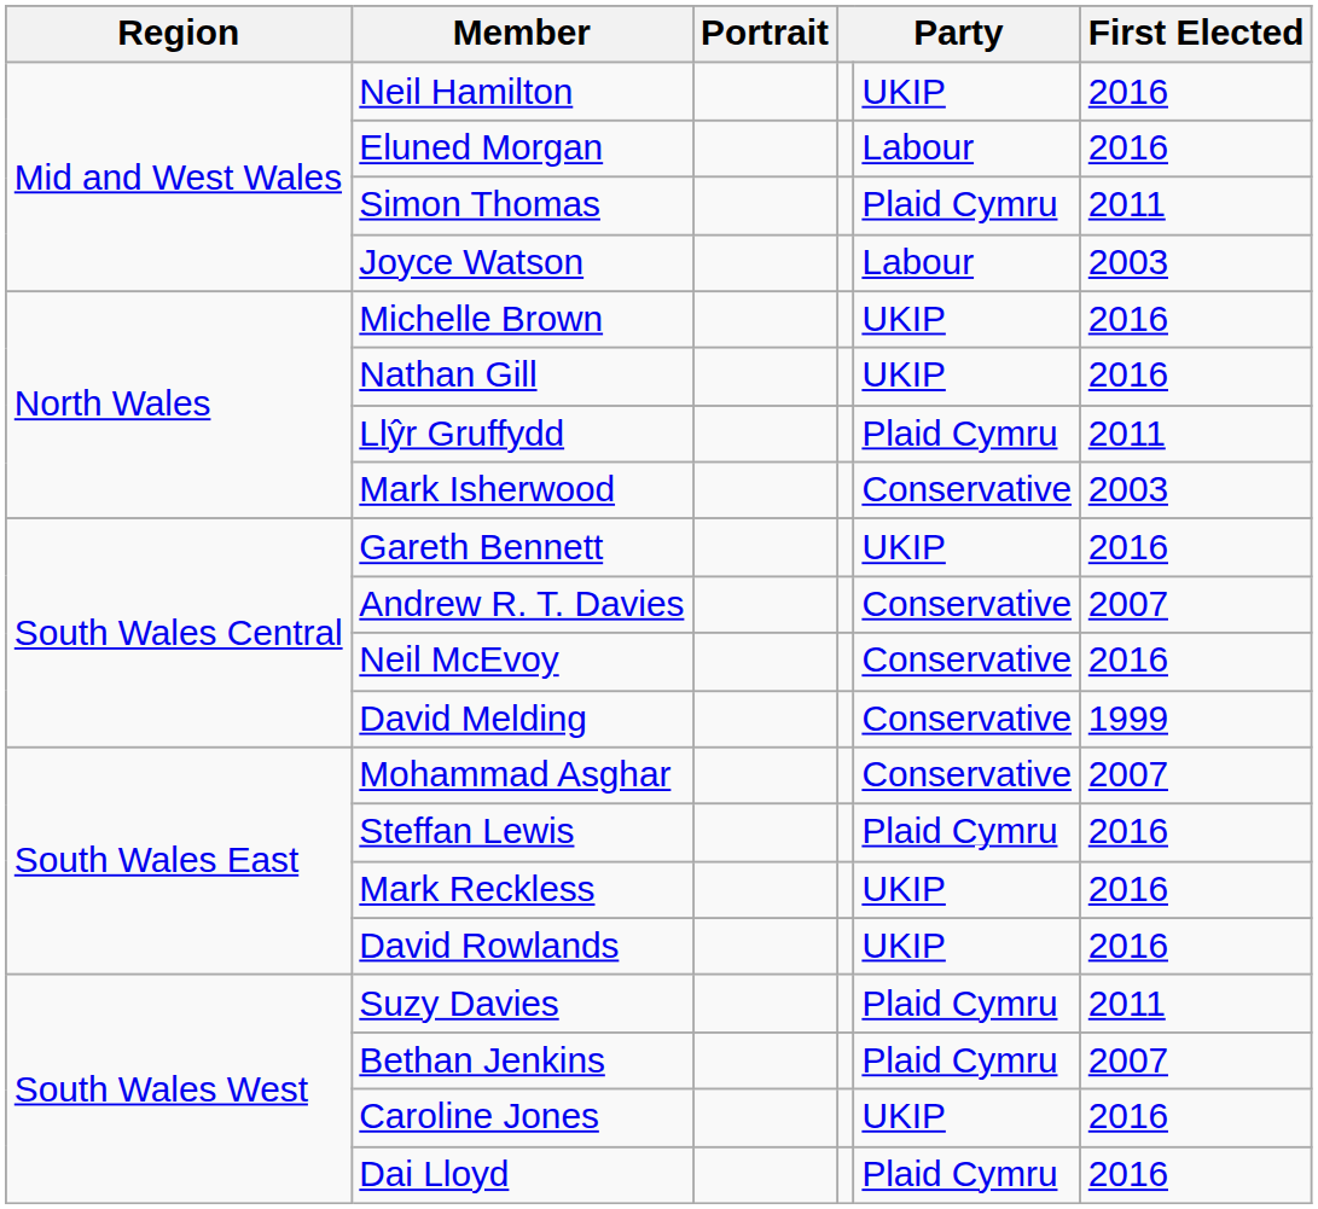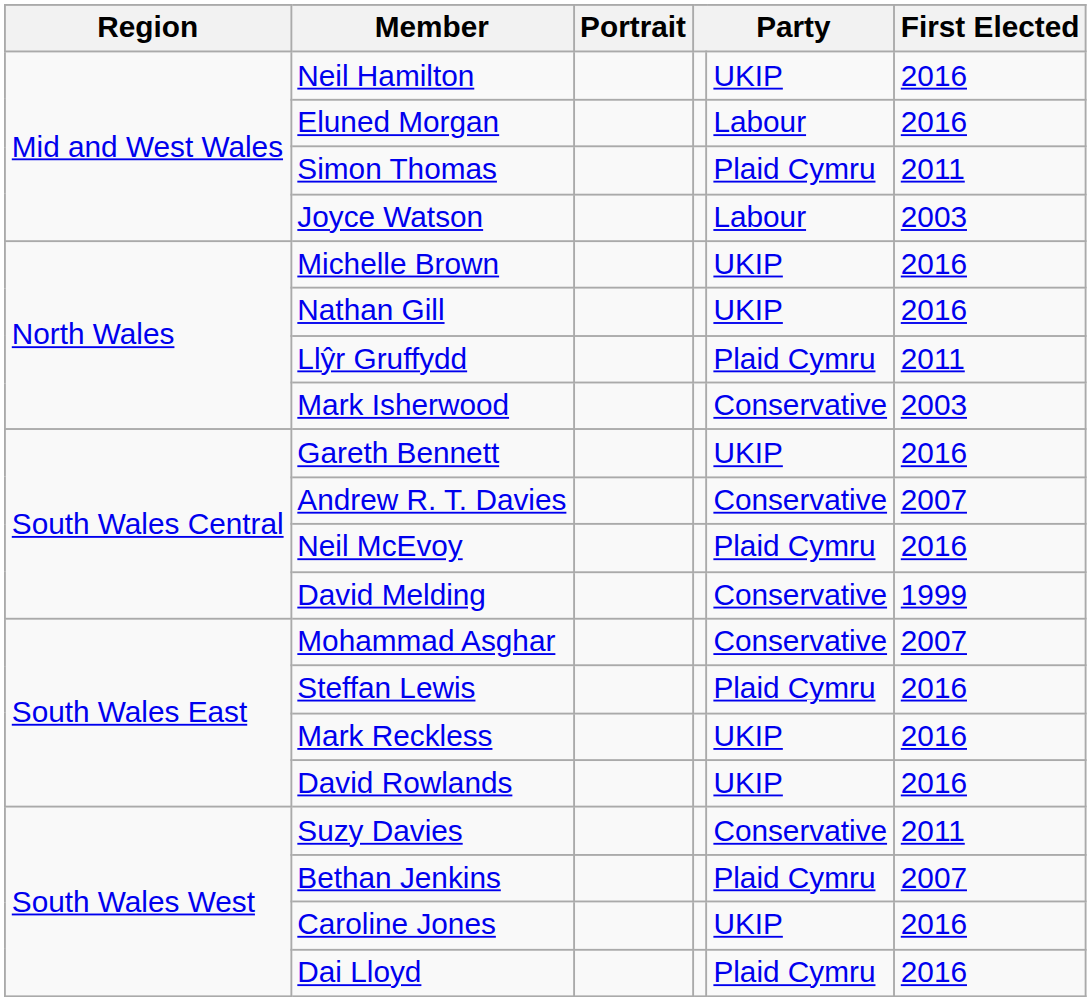Neil McEvoy | column 5: Conservative -> Plaid Cymru
Suzy Davies | column 5: Plaid Cymru -> Conservative
